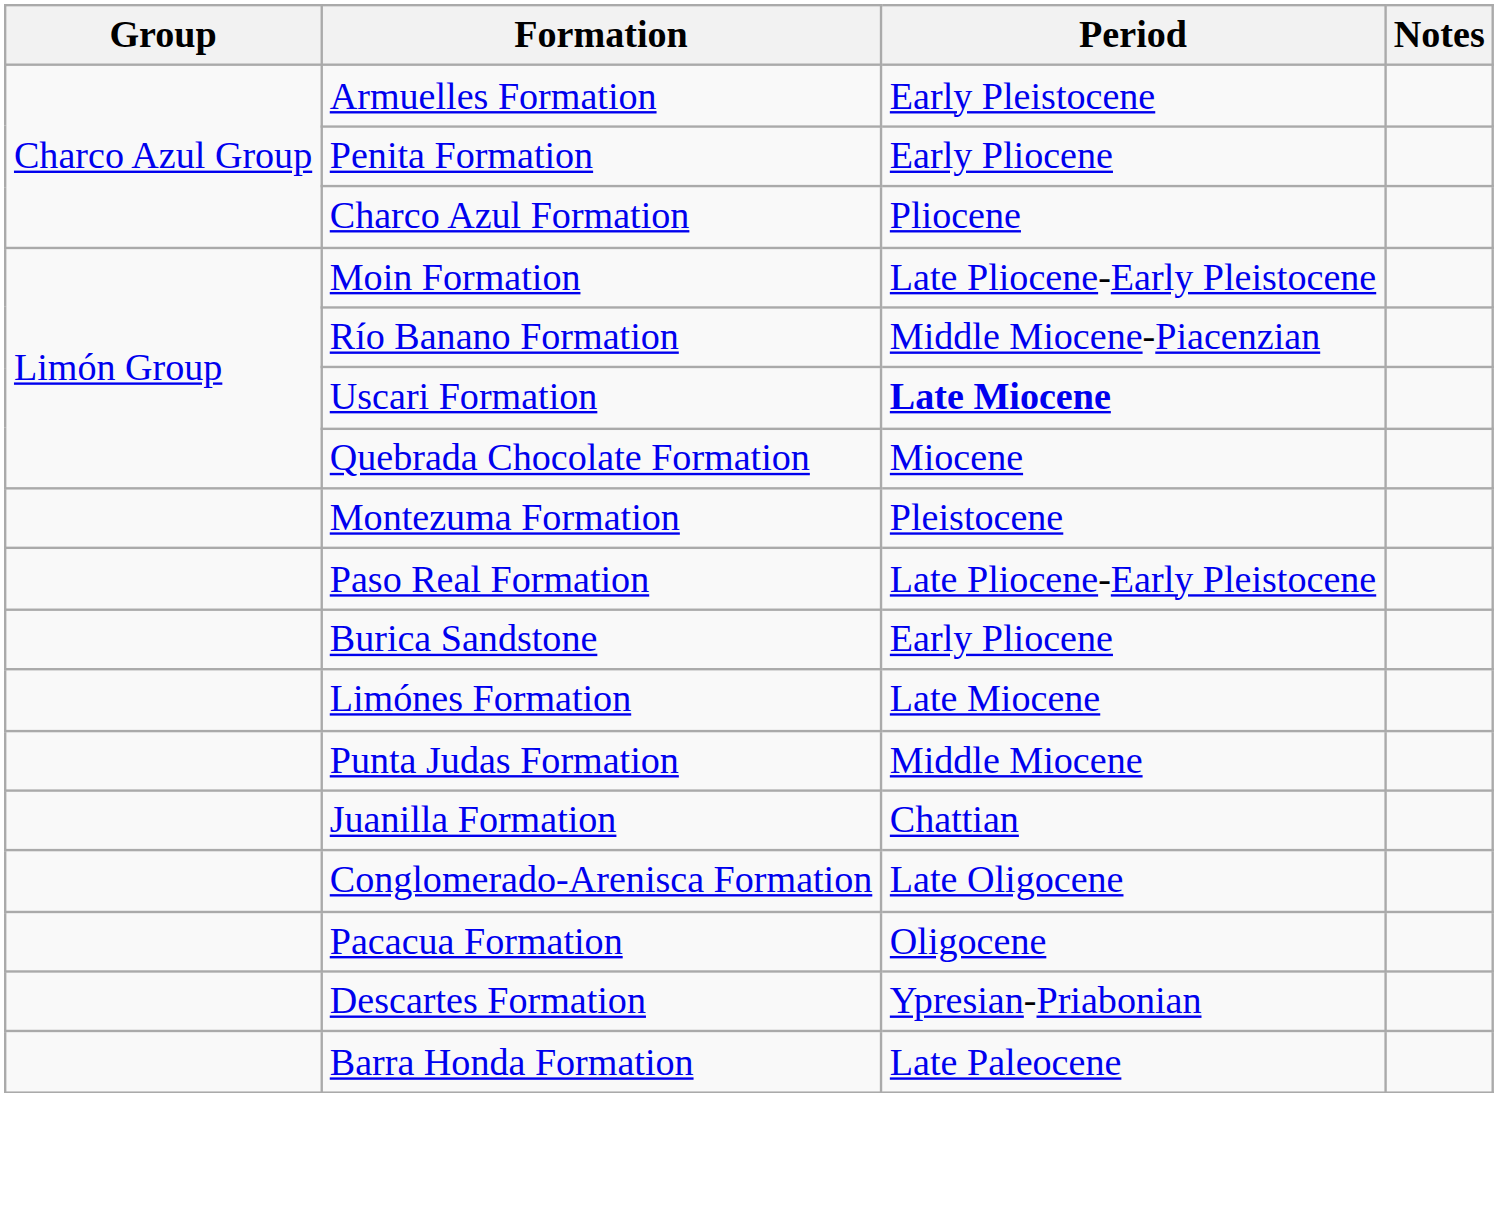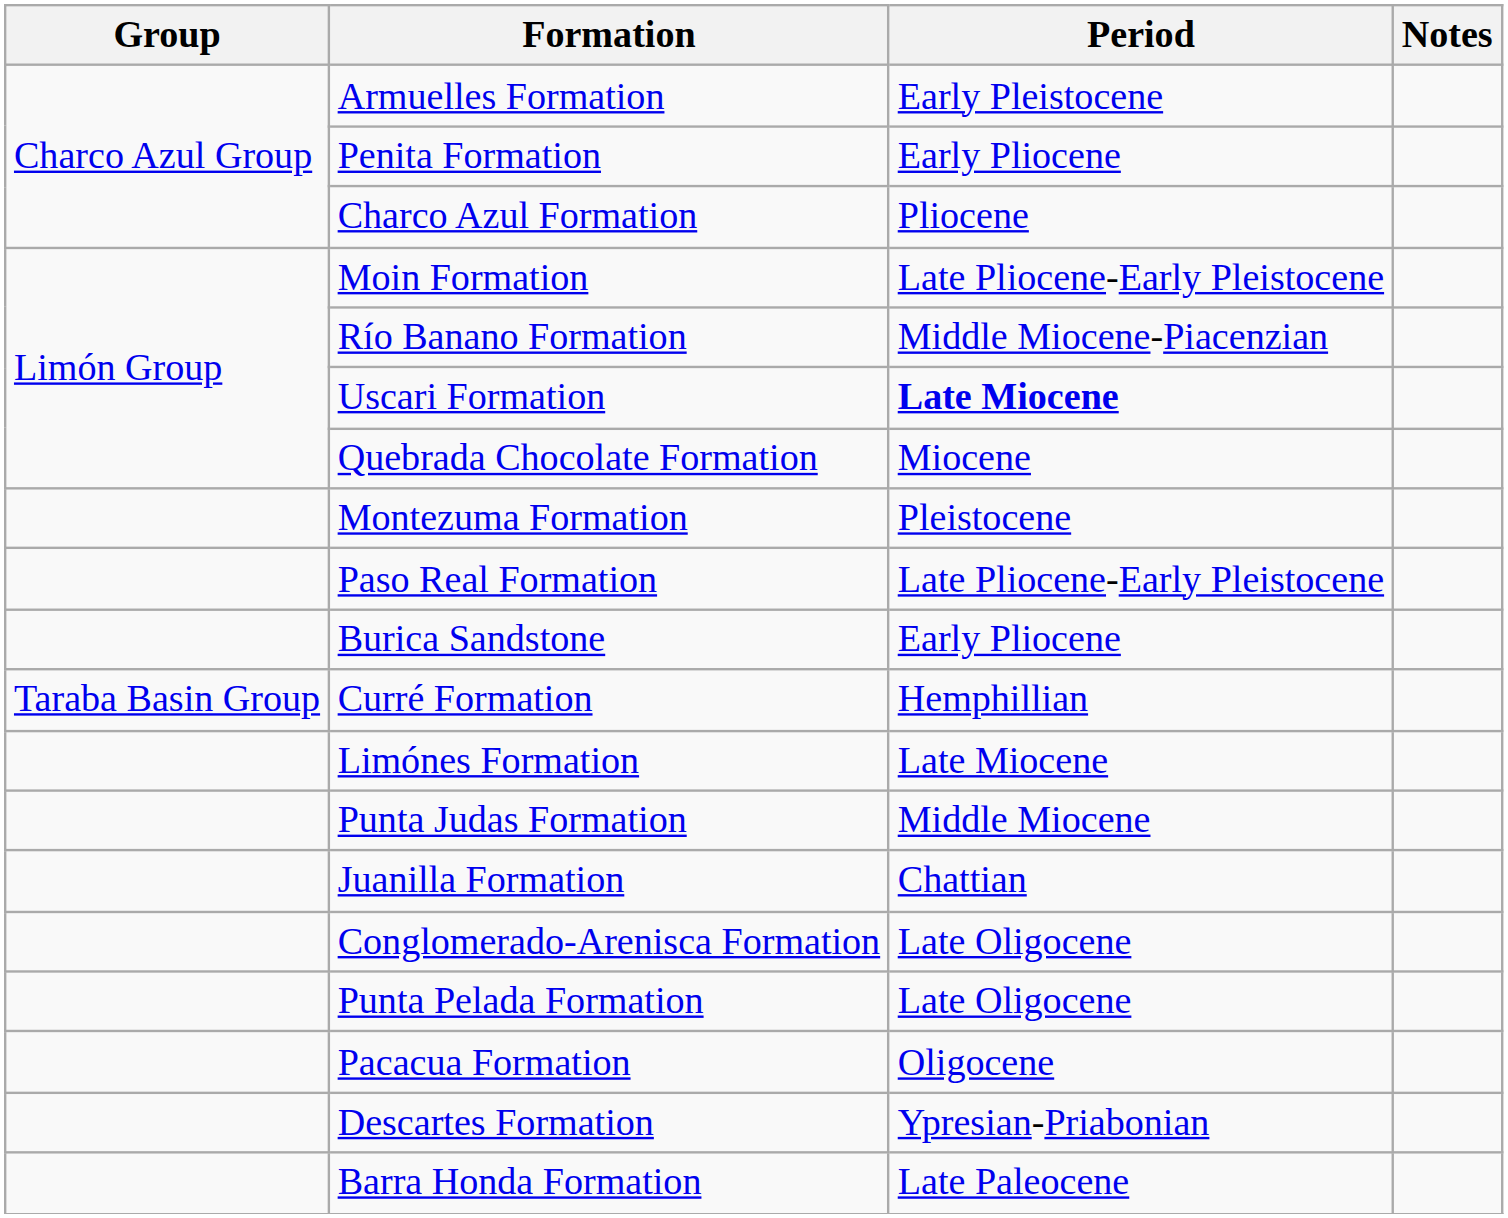+ row: Taraba Basin Group | Curré Formation | Hemphillian
+ row: Punta Pelada Formation | Late Oligocene
